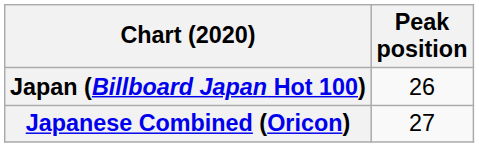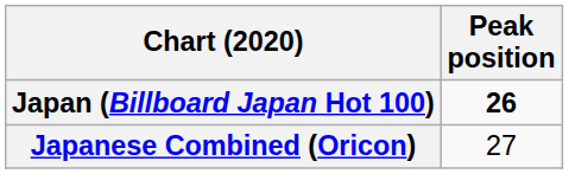Japan (Billboard Japan Hot 100) | Peak position: normal -> bold
